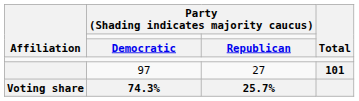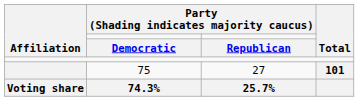101 | column 2: 97 -> 75
